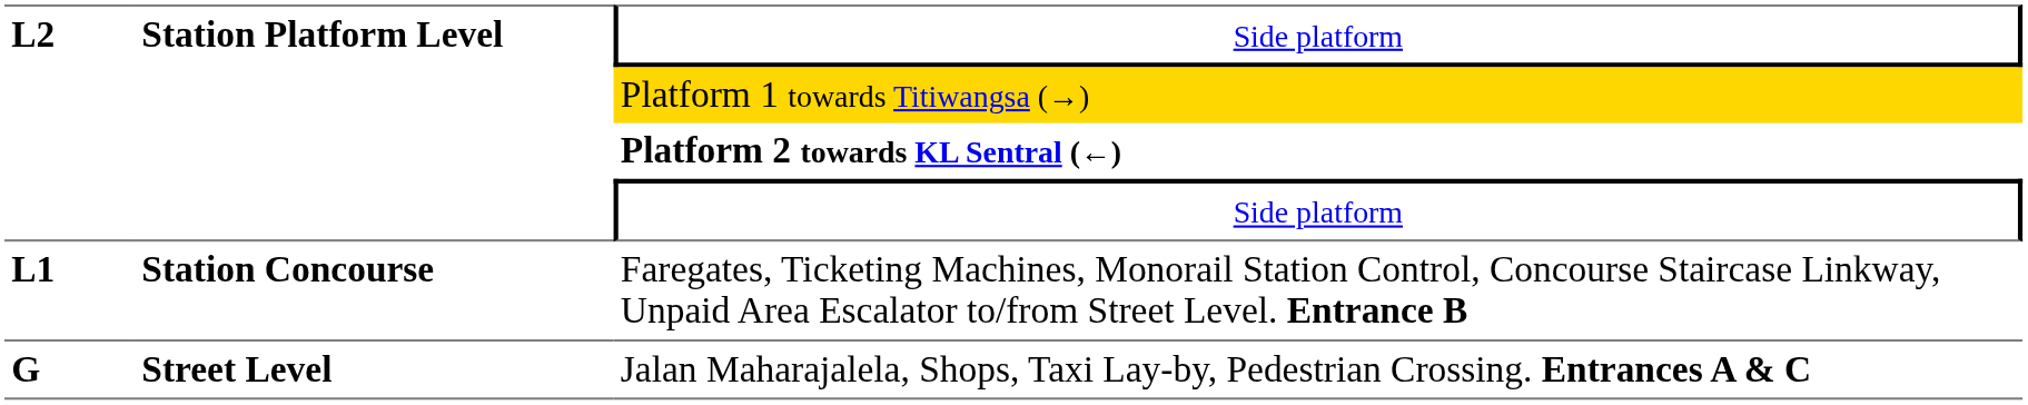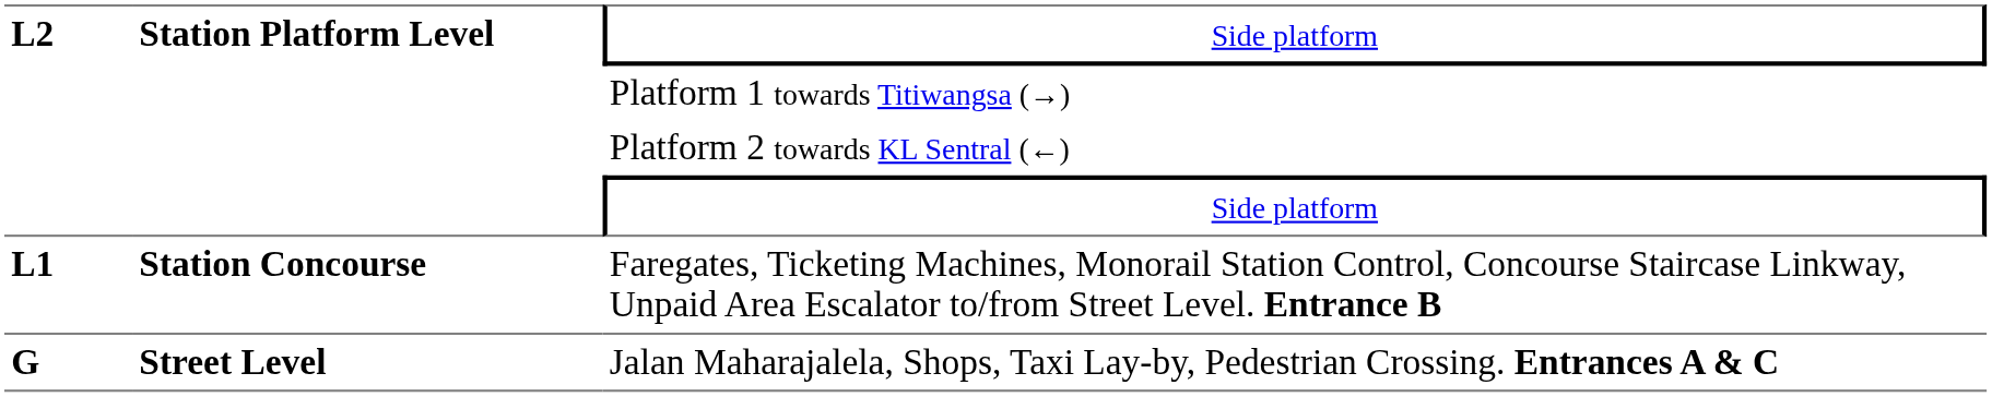Platform 1 towards Titiwangsa (→) | column 3: gold background -> no background
Platform 2 towards KL Sentral (←) | column 3: bold -> normal
